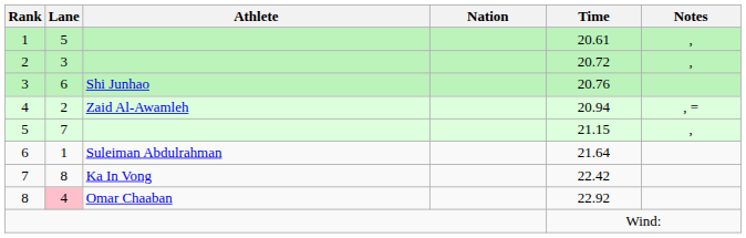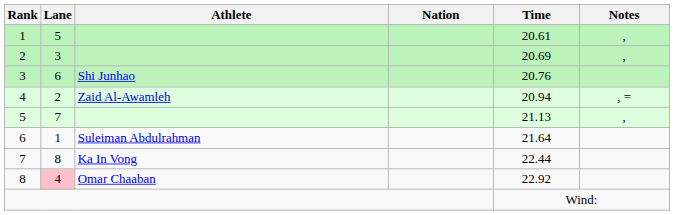row 3 | Time: 20.72 -> 20.69
row 6 | Time: 21.15 -> 21.13
row 8 | Time: 22.42 -> 22.44
